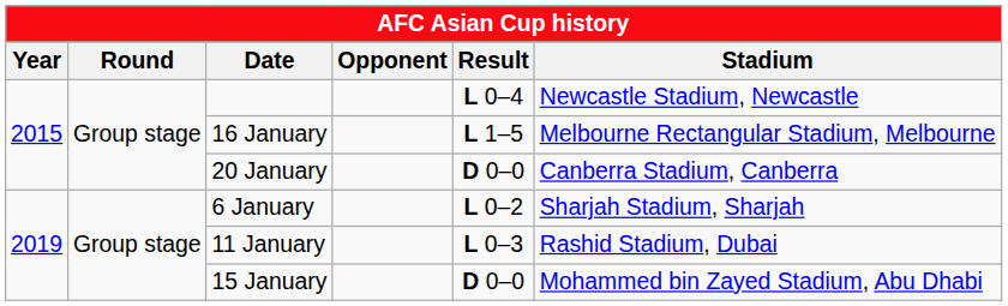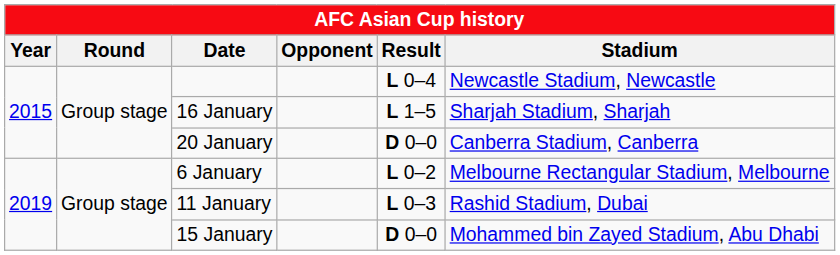16 January | Stadium: Melbourne Rectangular Stadium, Melbourne -> Sharjah Stadium, Sharjah
6 January | Stadium: Sharjah Stadium, Sharjah -> Melbourne Rectangular Stadium, Melbourne
